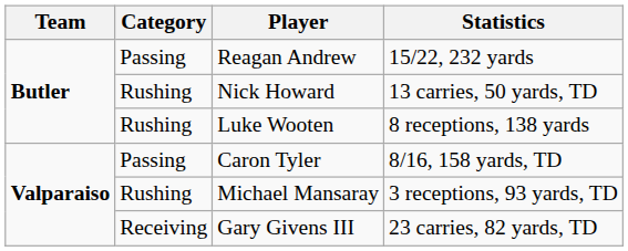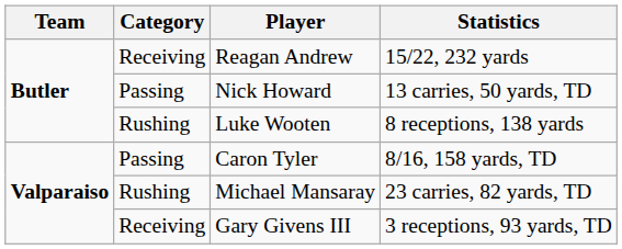Reagan Andrew | Category: Passing -> Receiving
Nick Howard | Category: Rushing -> Passing
Michael Mansaray | Statistics: 3 receptions, 93 yards, TD -> 23 carries, 82 yards, TD
Gary Givens III | Statistics: 23 carries, 82 yards, TD -> 3 receptions, 93 yards, TD
